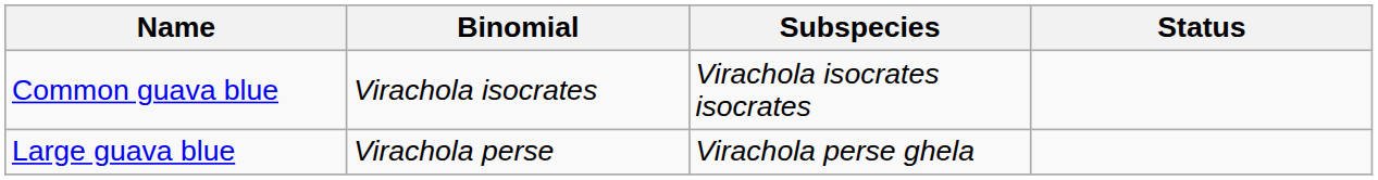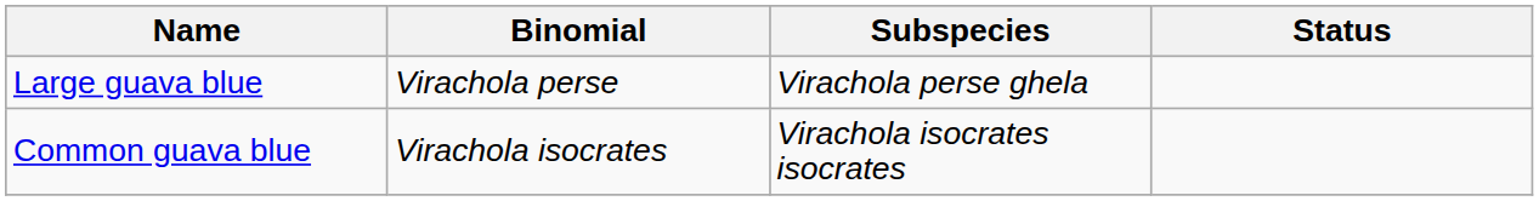rows swapped: Common guava blue <-> Large guava blue
